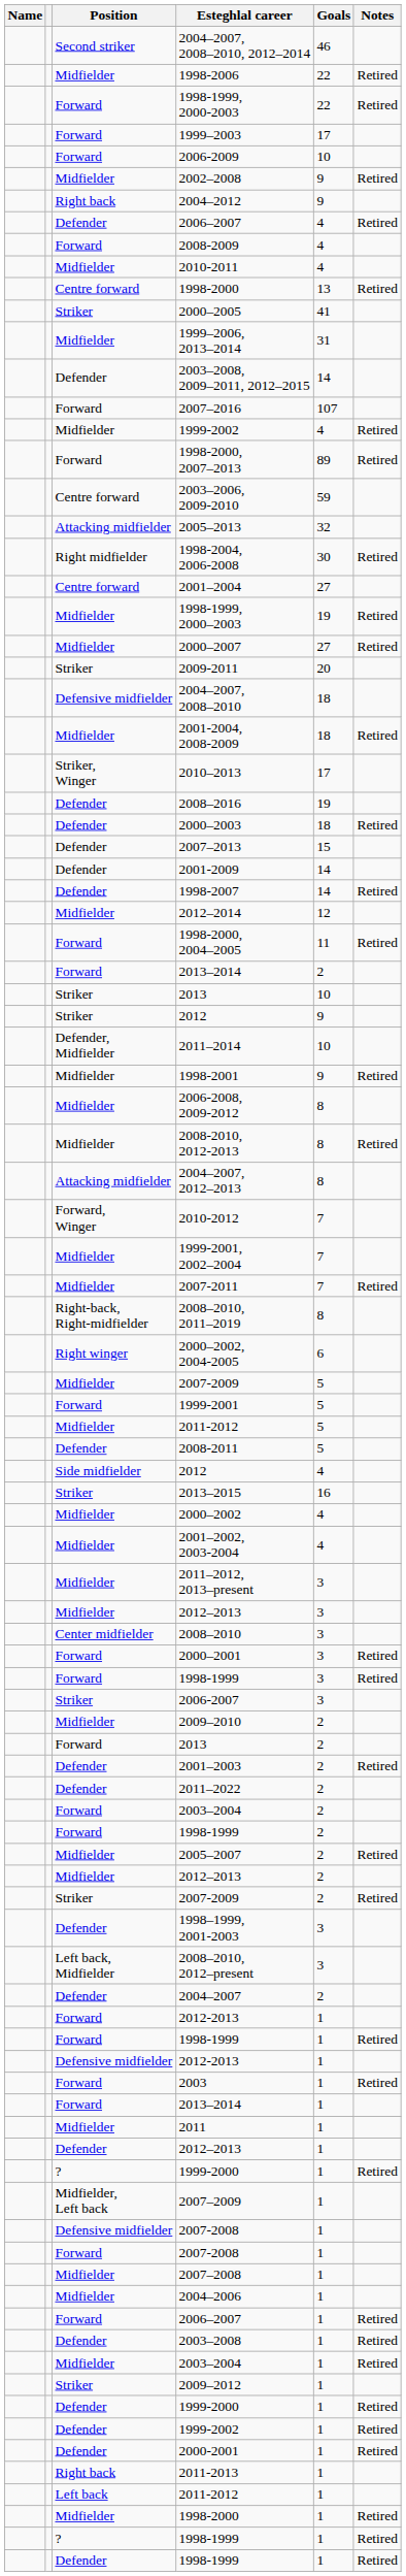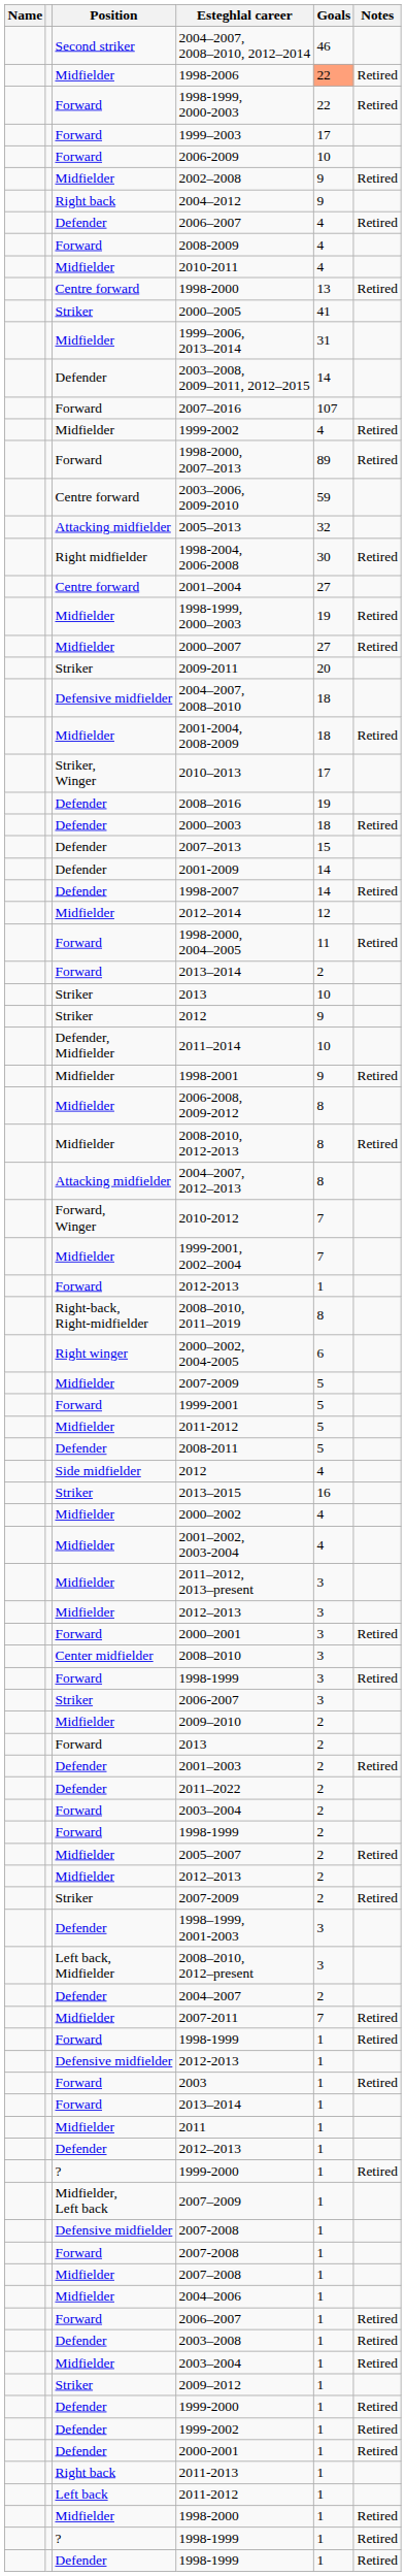1998-2006 | Goals: no background -> lightsalmon background
rows swapped: 2007-2011 <-> Forward / 2012-2013
rows swapped: 2008–2010 <-> 2000–2001
